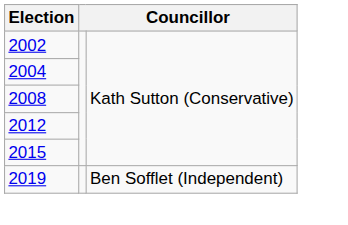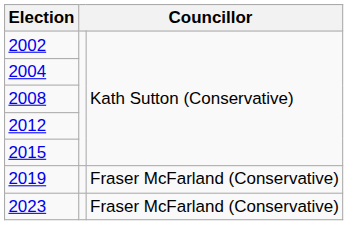2019 | column 3: Ben Sofflet (Independent) -> Fraser McFarland (Conservative)
+ row: 2023 | Fraser McFarland (Conservative)
